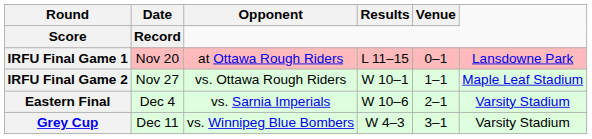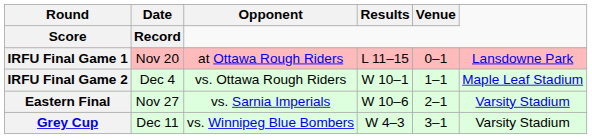IRFU Final Game 2 | Date / Record: Nov 27 -> Dec 4
Eastern Final | Date / Record: Dec 4 -> Nov 27
